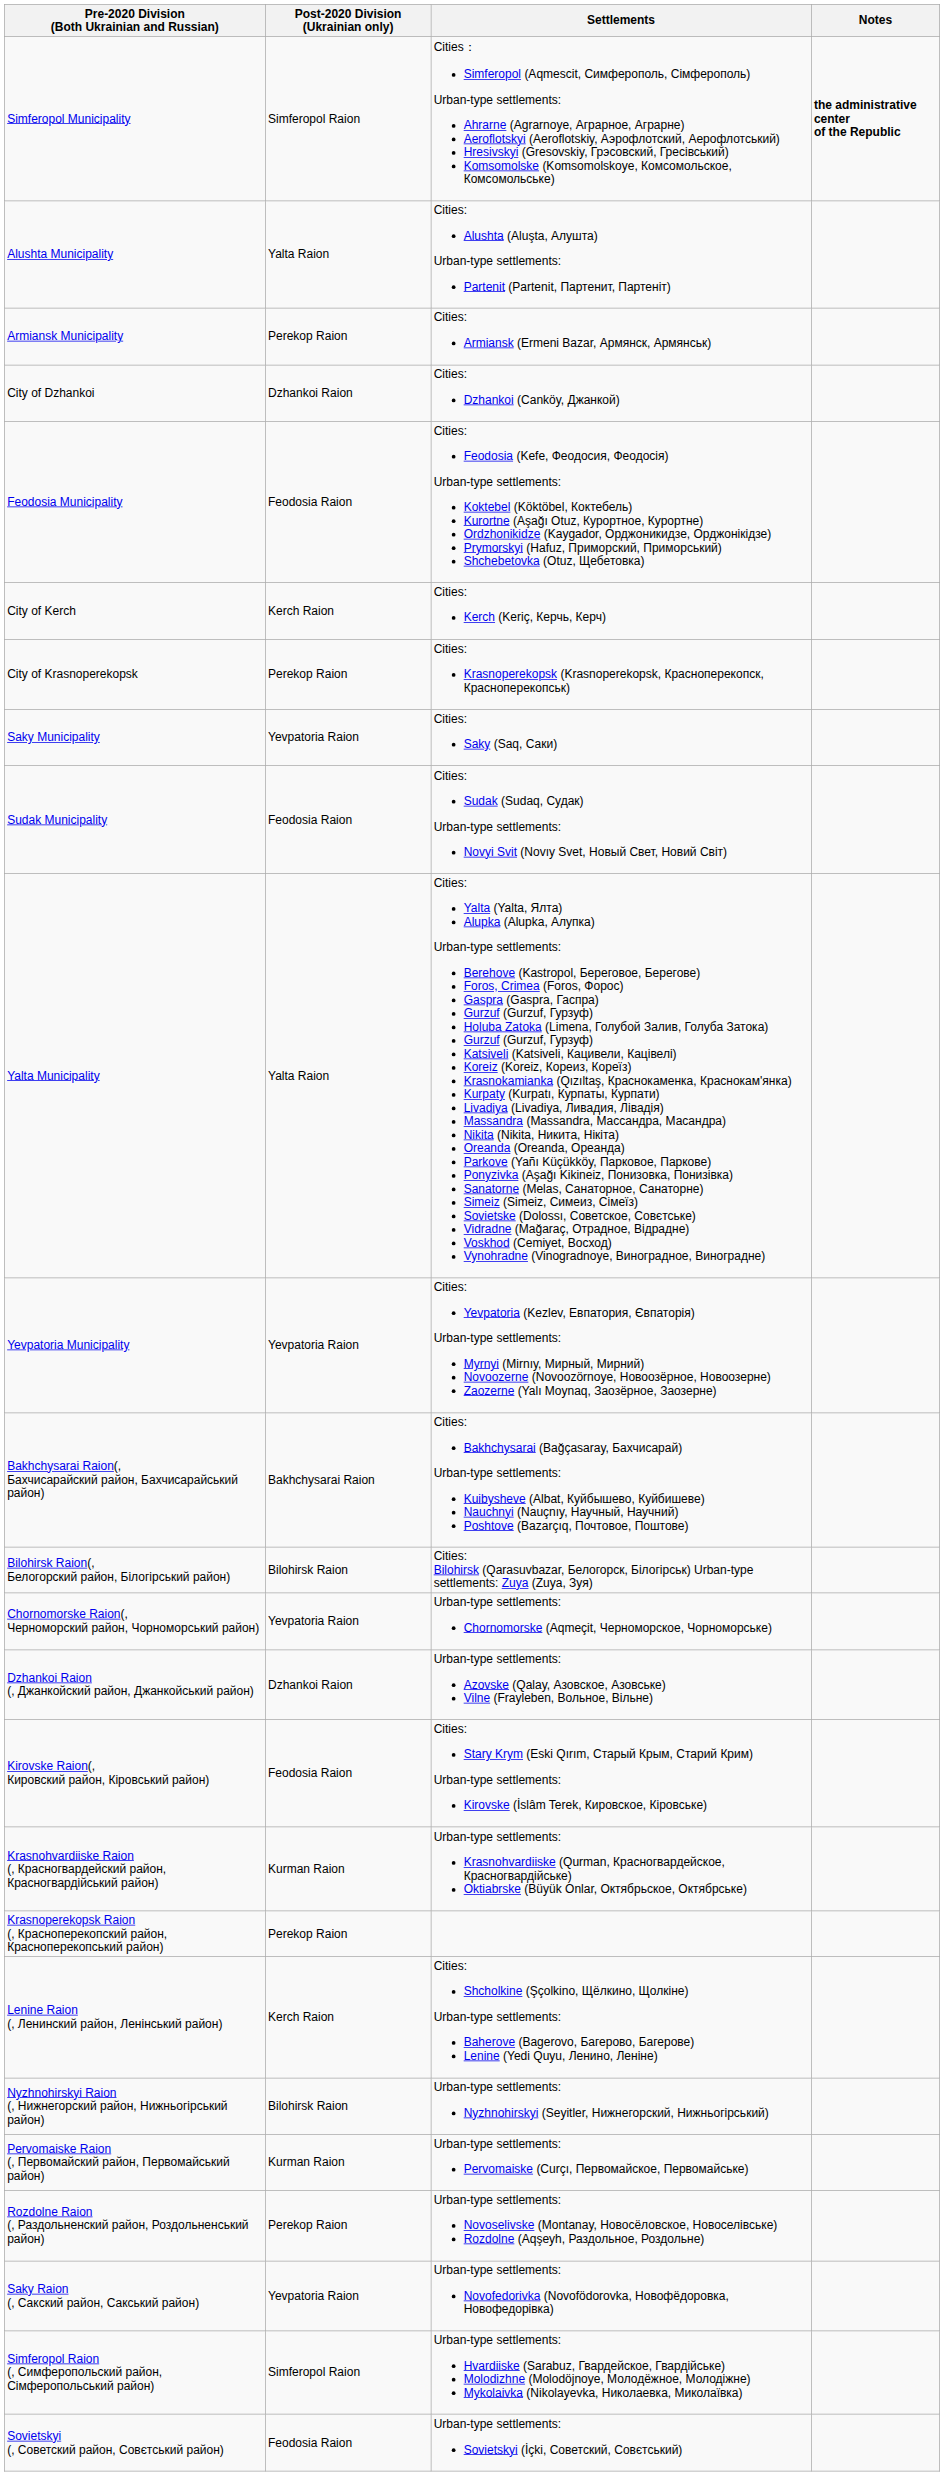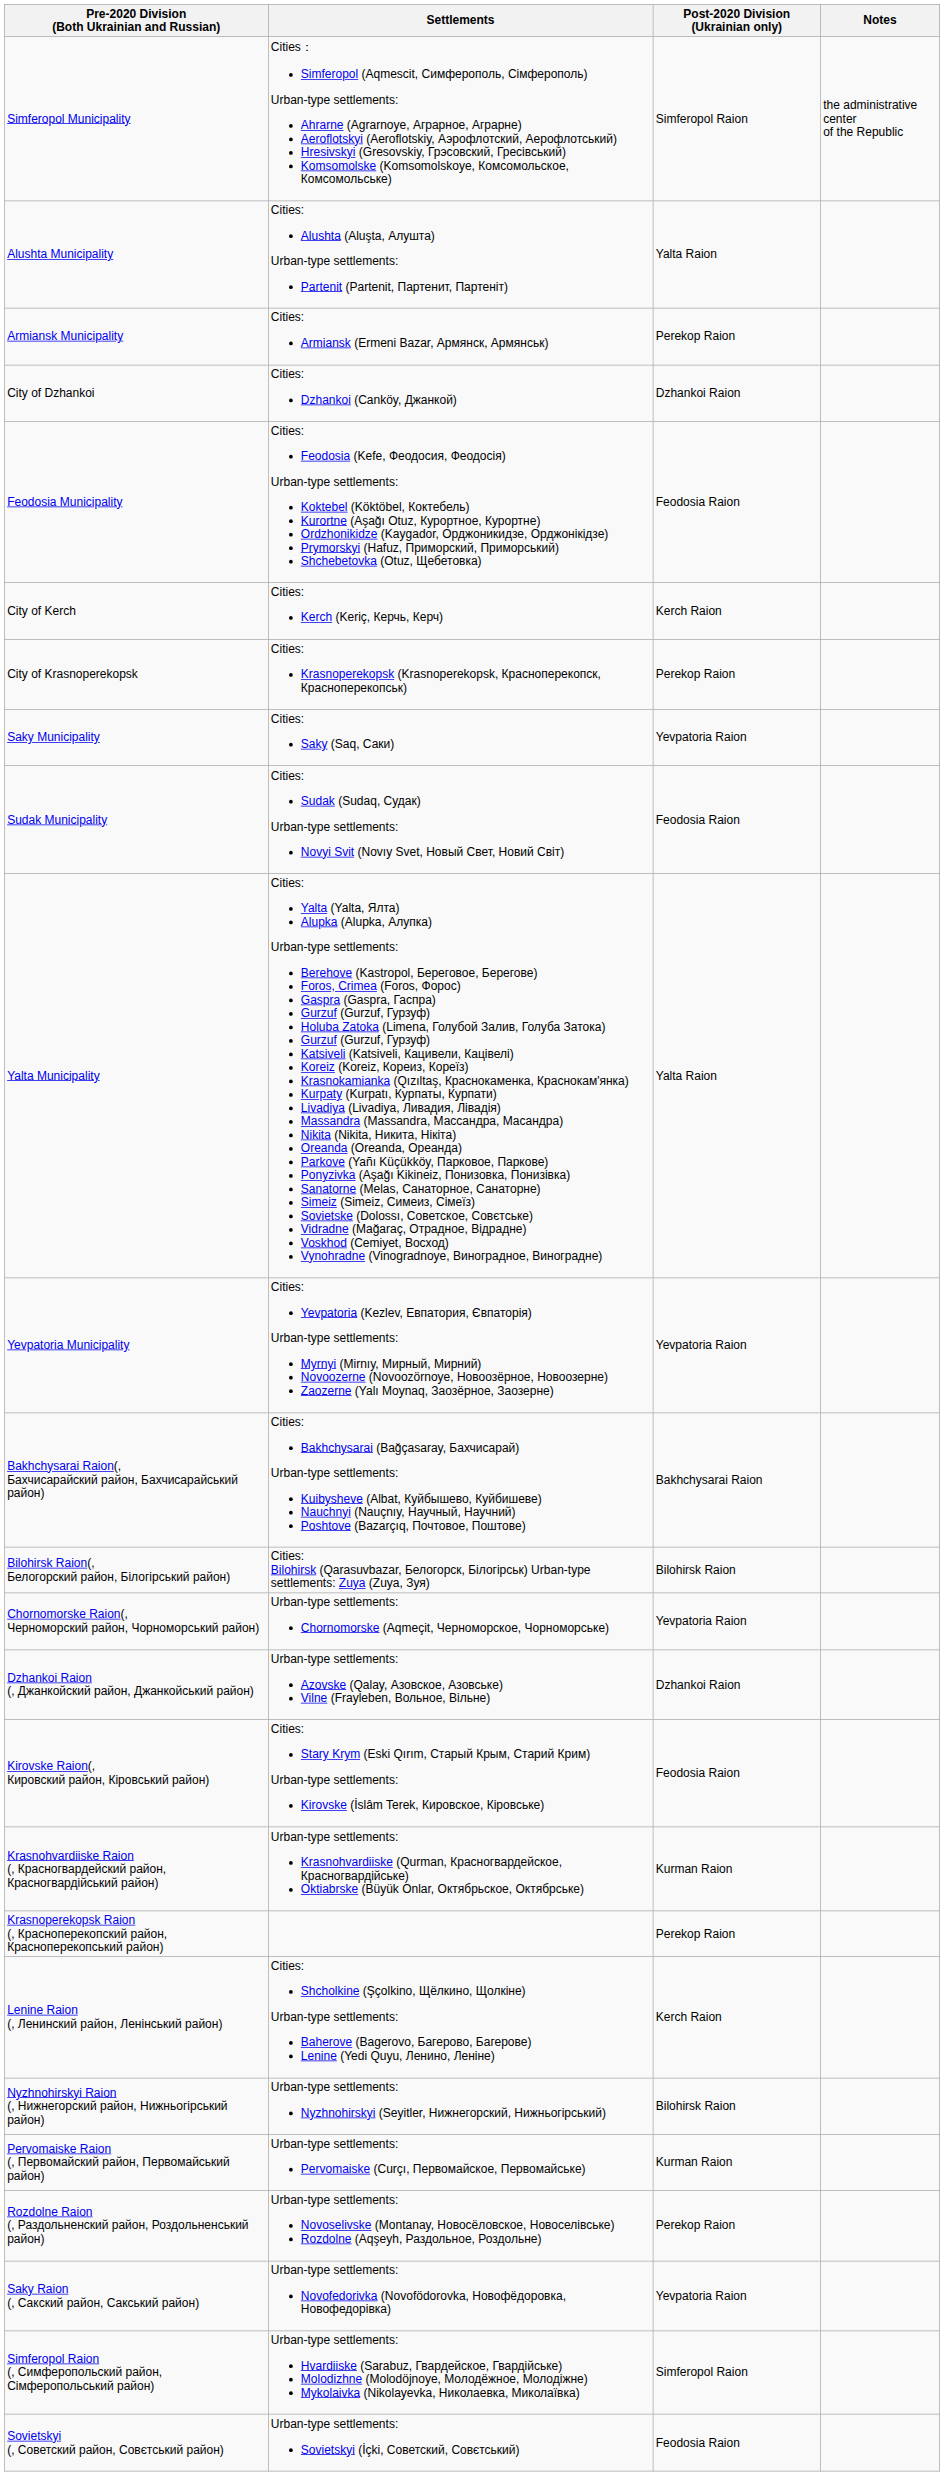columns swapped: Settlements <-> Post-2020 Division (Ukrainian only)
Simferopol Municipality | Notes: bold -> normal
